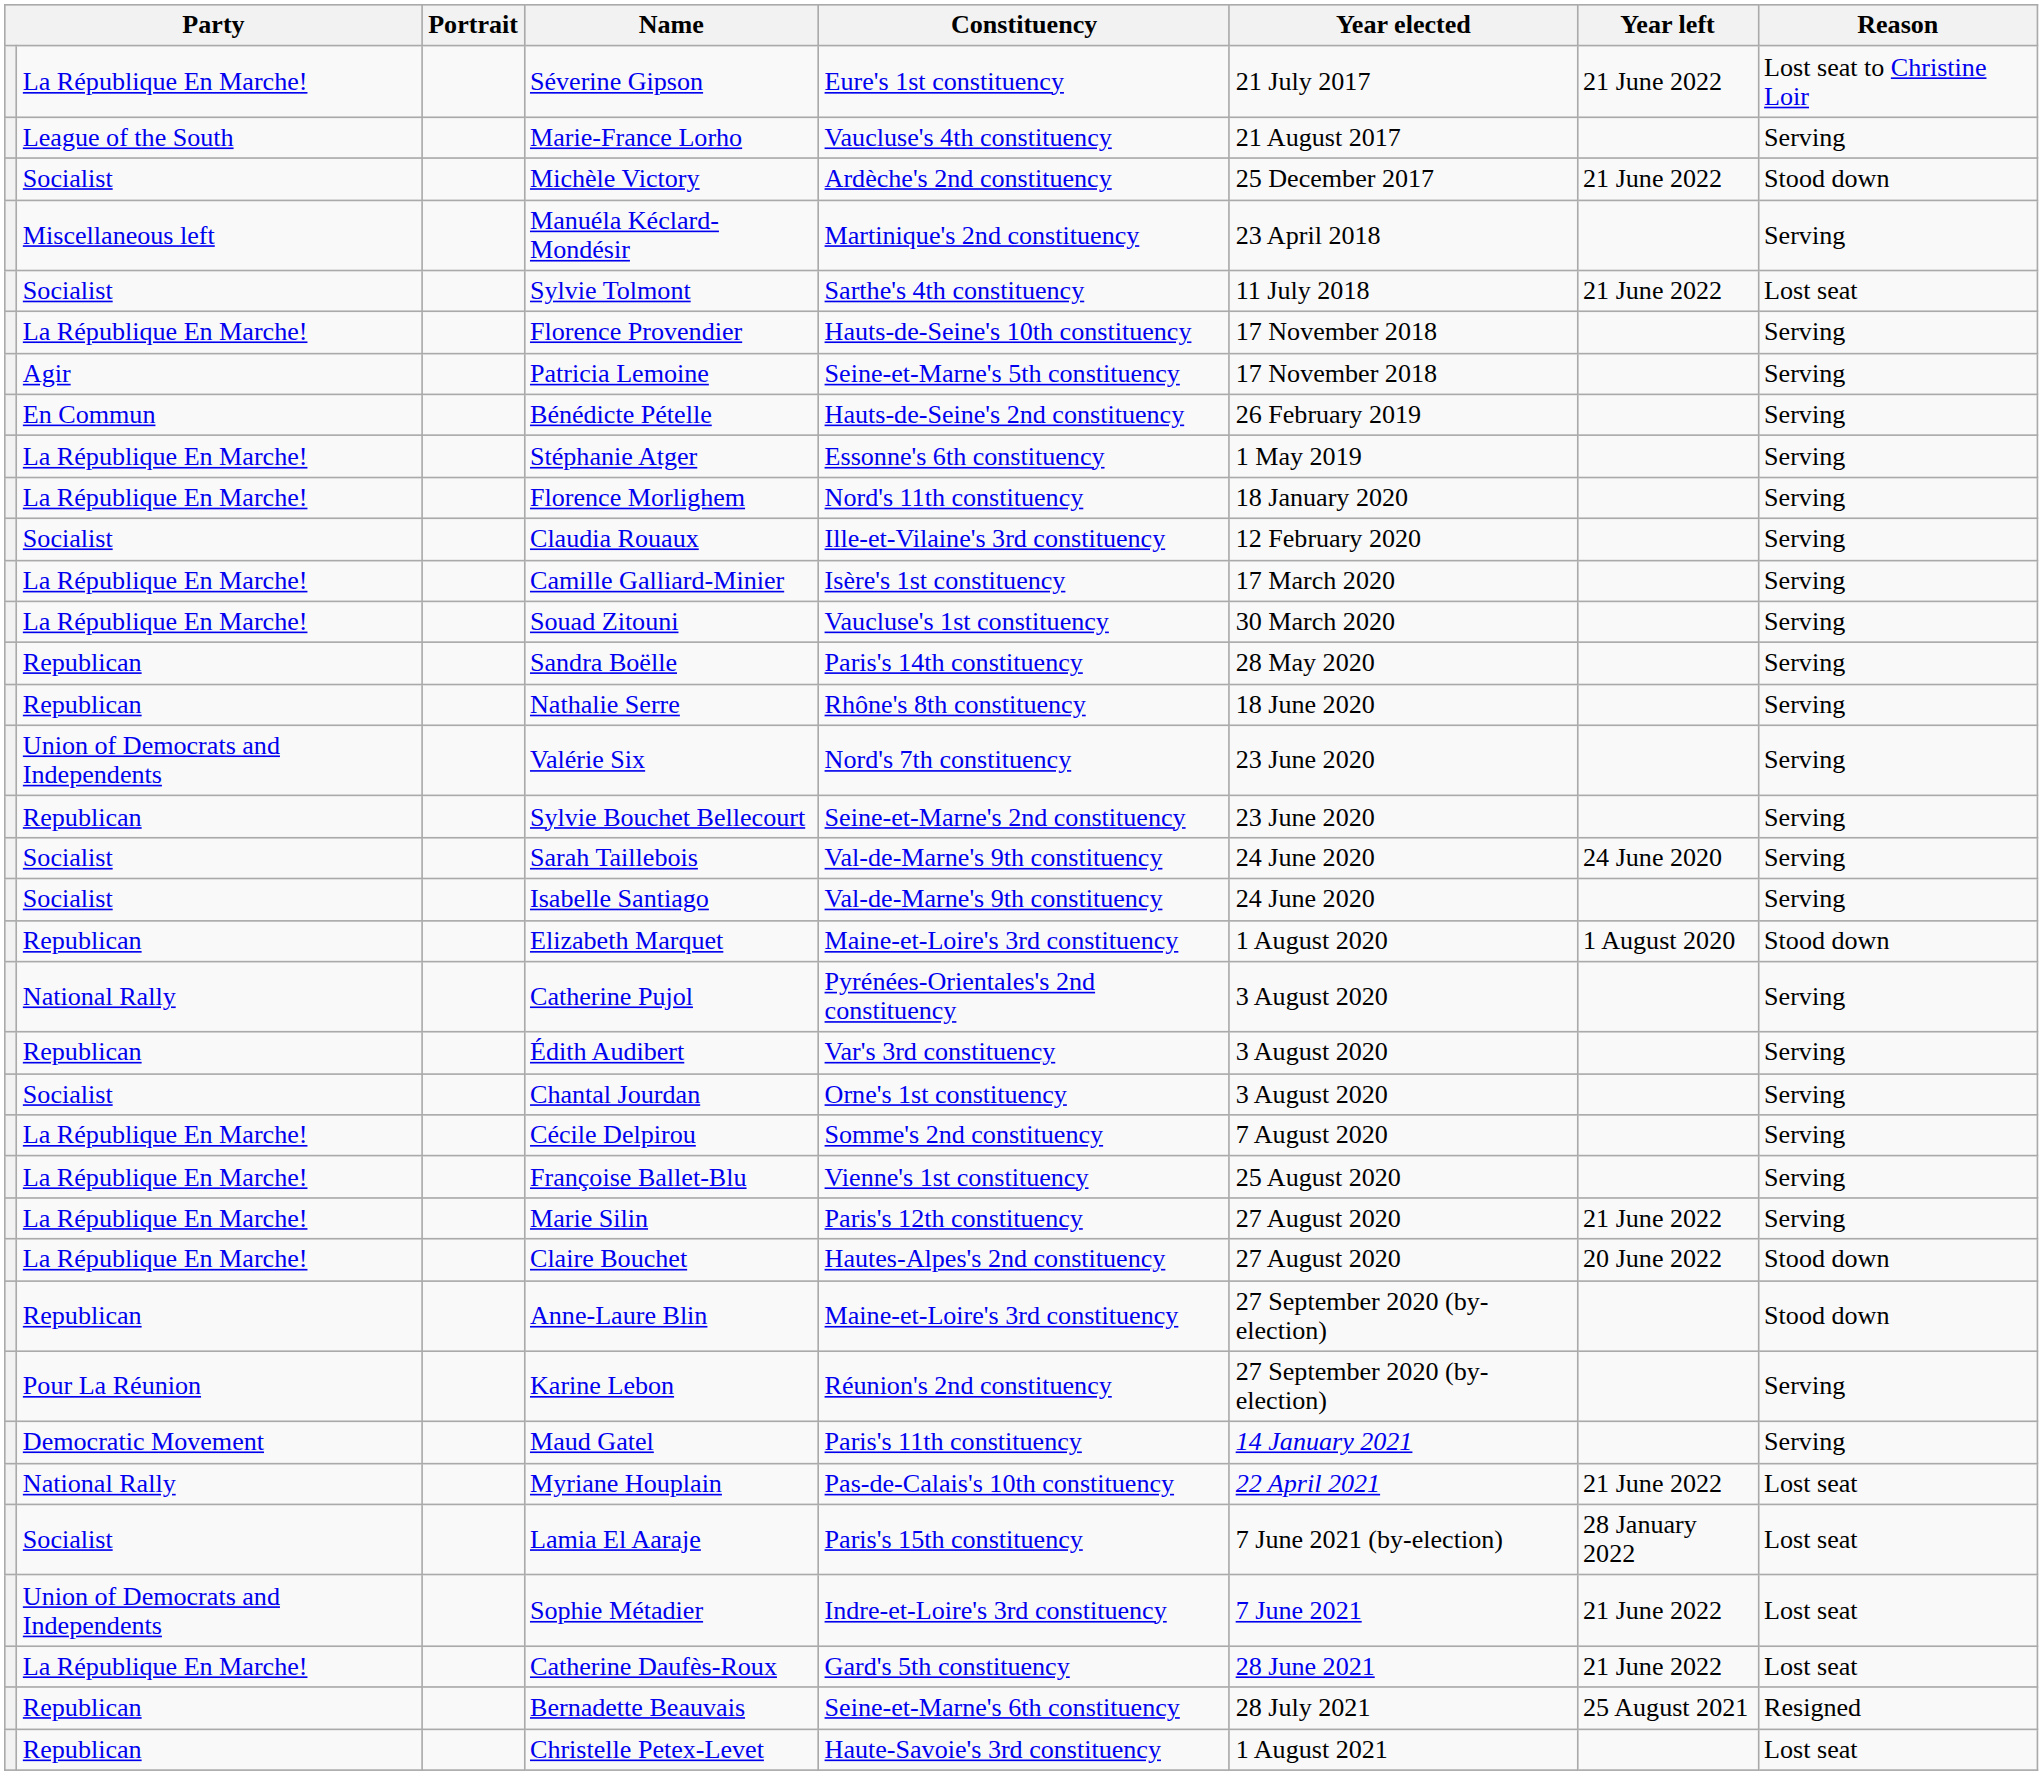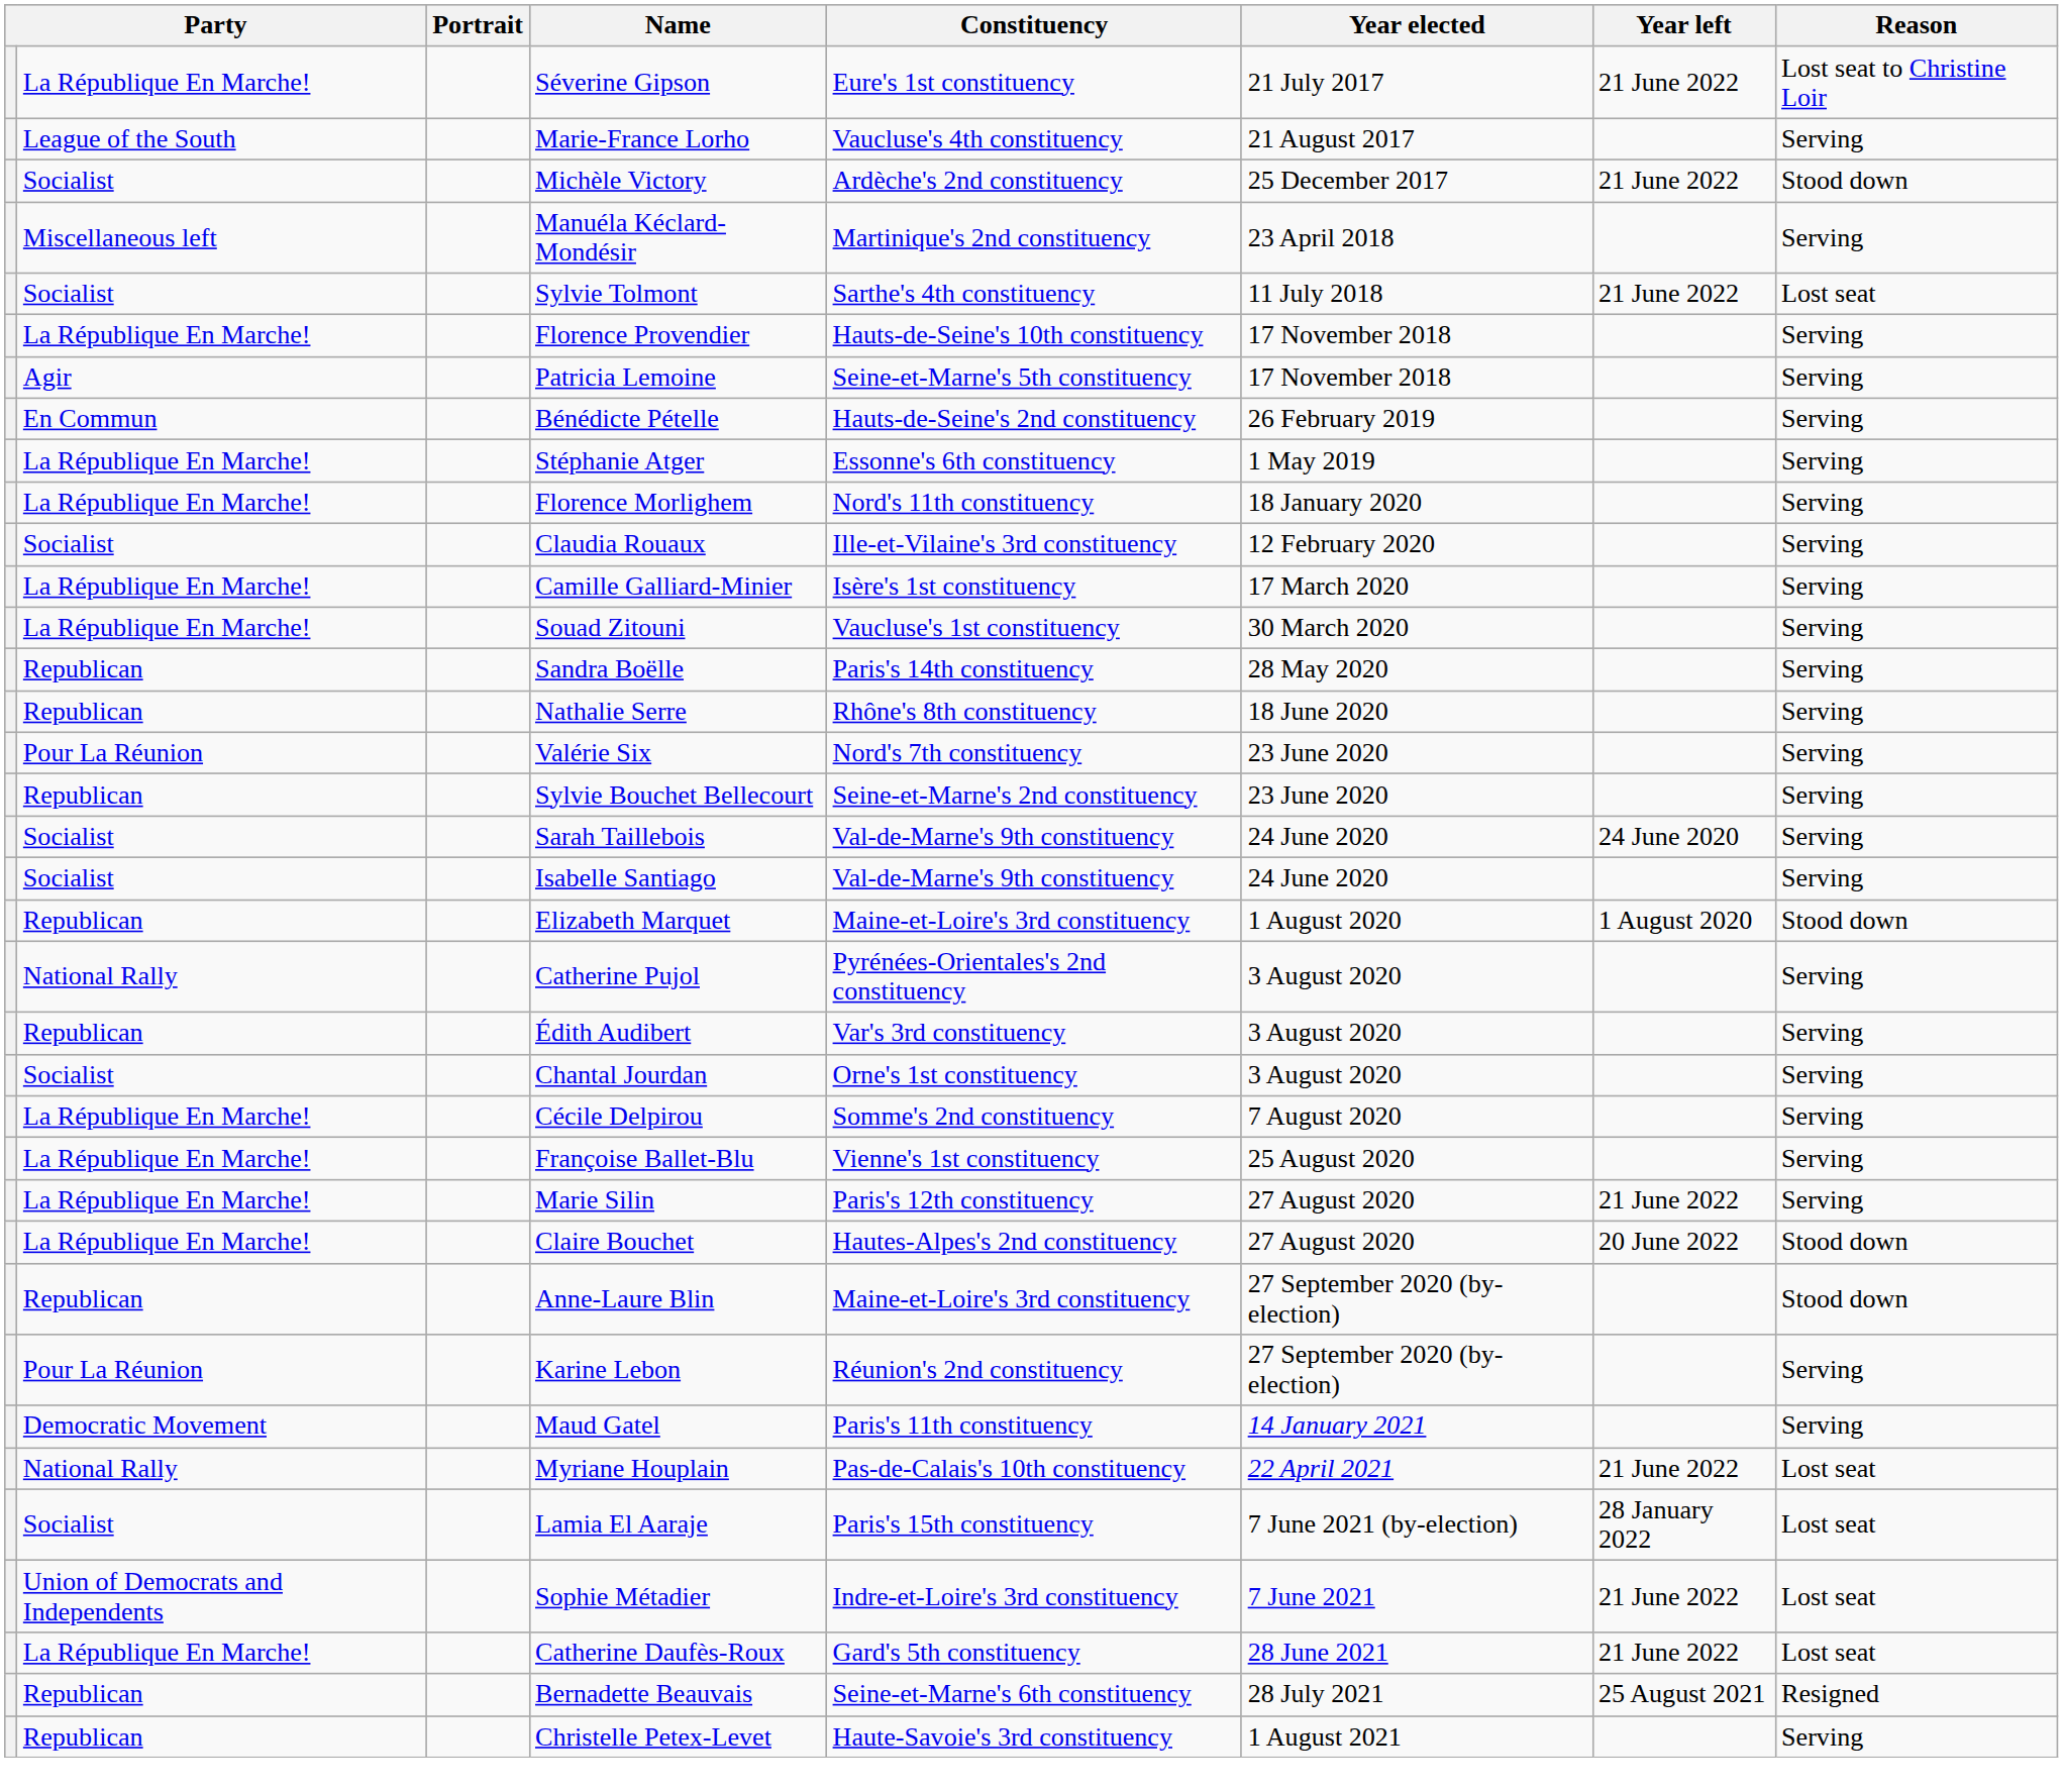Valérie Six | column 2: Union of Democrats and Independents -> Pour La Réunion
Christelle Petex-Levet | Reason: Lost seat -> Serving
